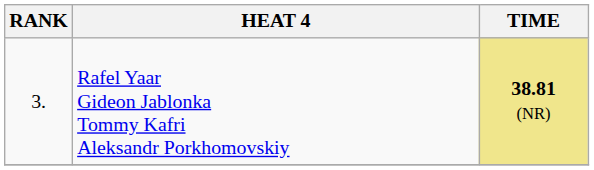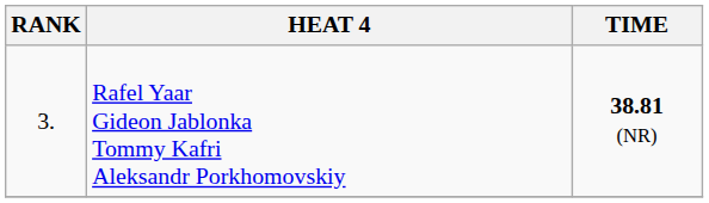row 2 | TIME: khaki background -> no background
